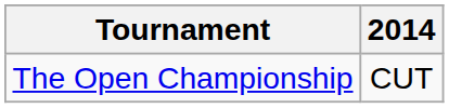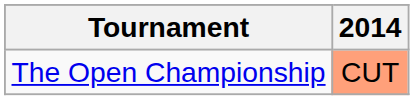The Open Championship | 2014: no background -> lightsalmon background
